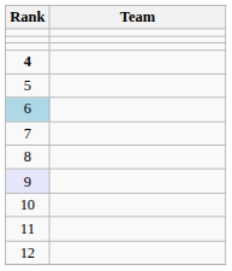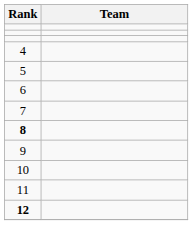row 5 | Rank: bold -> normal
row 7 | Rank: lightblue background -> no background
row 9 | Rank: normal -> bold
row 10 | Rank: lavender background -> no background
row 13 | Rank: normal -> bold
